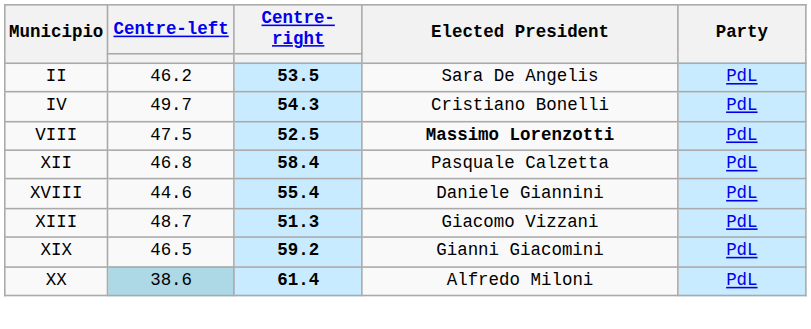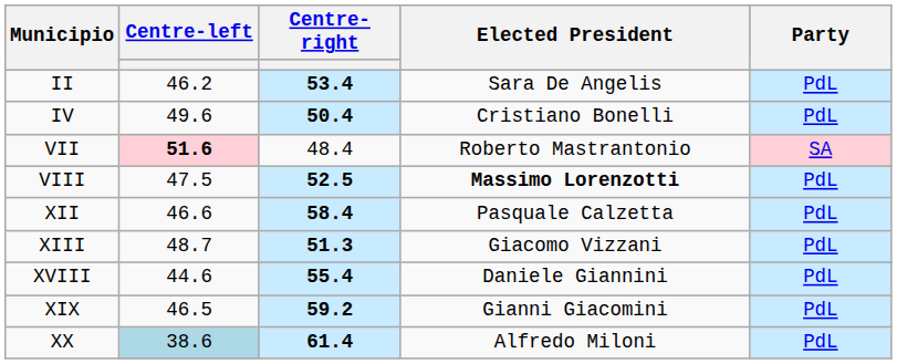II | Centre-right: 53.5 -> 53.4
IV | Centre-left: 49.7 -> 49.6
IV | Centre-right: 54.3 -> 50.4
+ row: VII | 51.6 | 48.4 | Roberto Mastrantonio | SA
XII | Centre-left: 46.8 -> 46.6
rows swapped: XIII <-> XVIII
